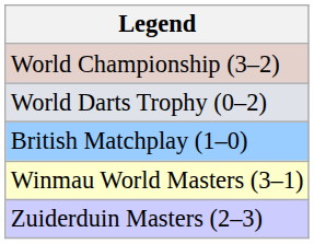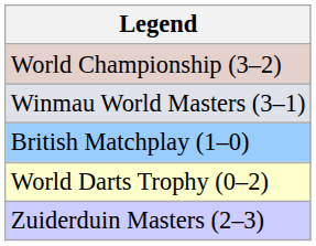row 3 | column 1: World Darts Trophy (0–2) -> Winmau World Masters (3–1)
row 5 | column 1: Winmau World Masters (3–1) -> World Darts Trophy (0–2)
